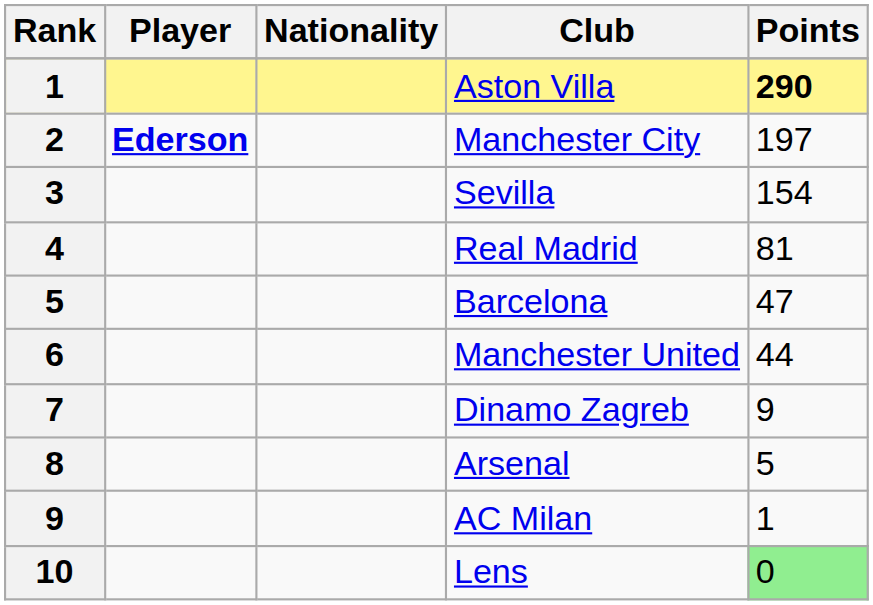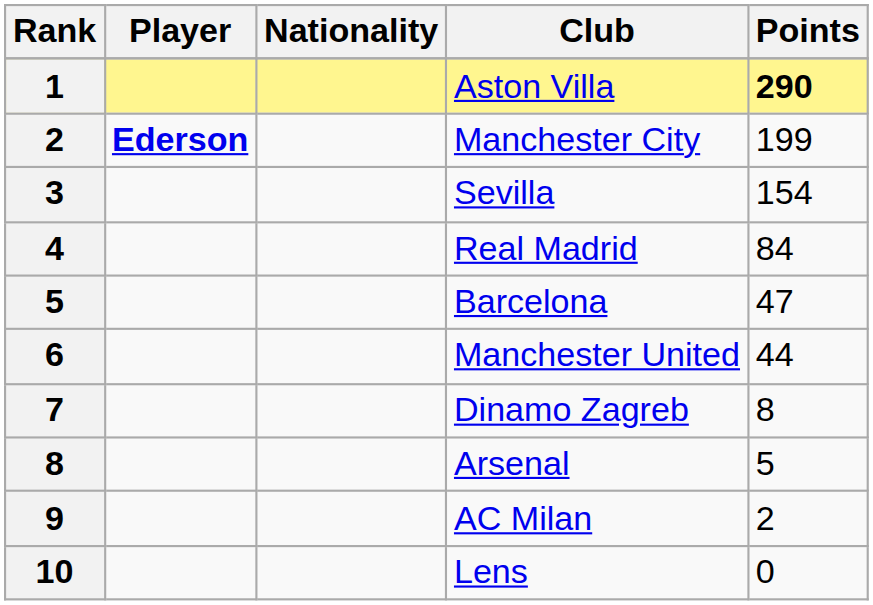Manchester City | Points: 197 -> 199
Real Madrid | Points: 81 -> 84
Dinamo Zagreb | Points: 9 -> 8
AC Milan | Points: 1 -> 2
Lens | Points: lightgreen background -> no background
